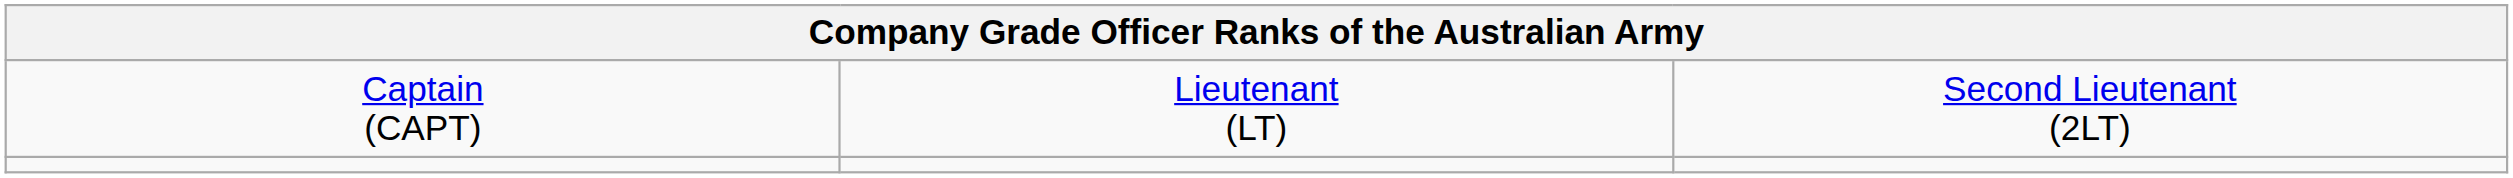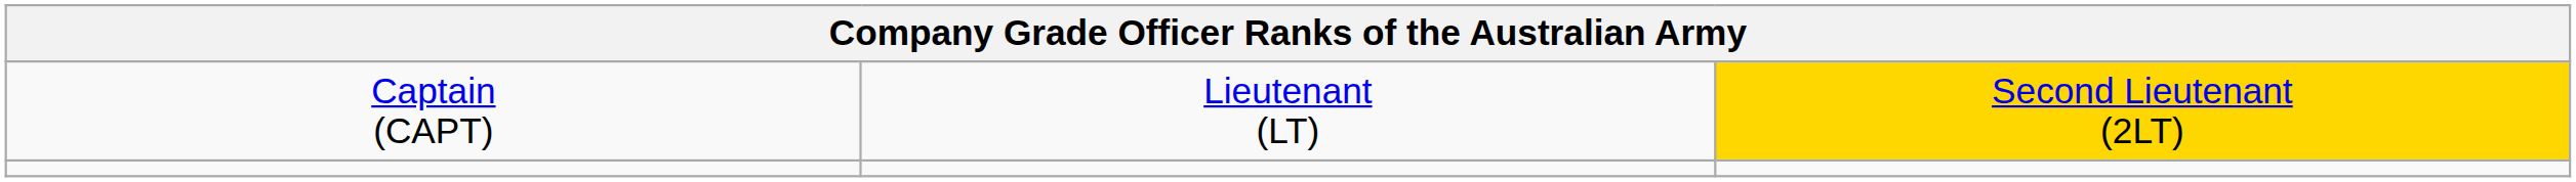Captain (CAPT) | column 3: no background -> gold background
